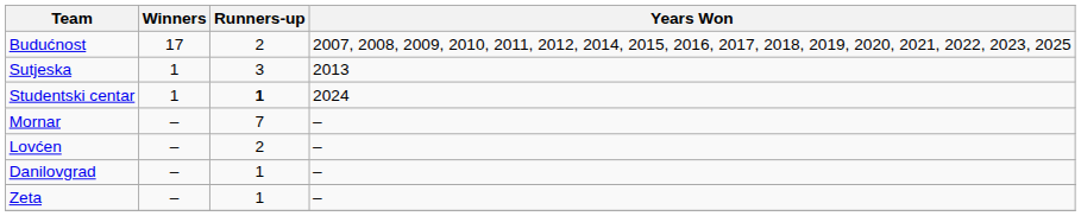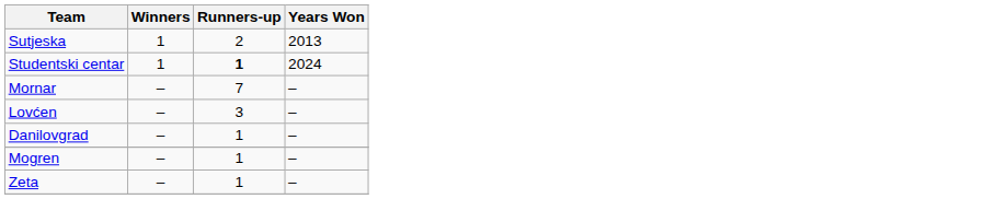- row: Budućnost | 17 | 2 | 2007, 2008, 2009, 2010, 2011, 2012, 2014, 2015, 2016, 2017, 2018, 2019, 2020, 2021, 2022, 2023, 2025
Sutjeska | Runners-up: 3 -> 2
Lovćen | Runners-up: 2 -> 3
+ row: Mogren | – | 1 | –
